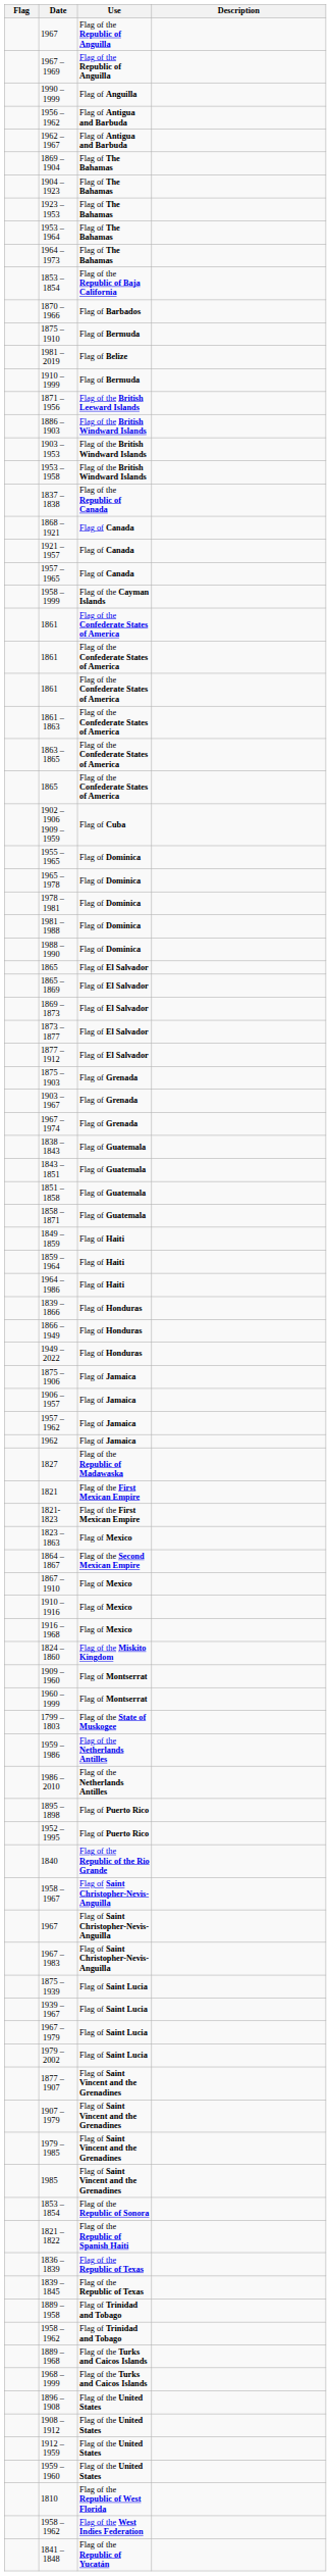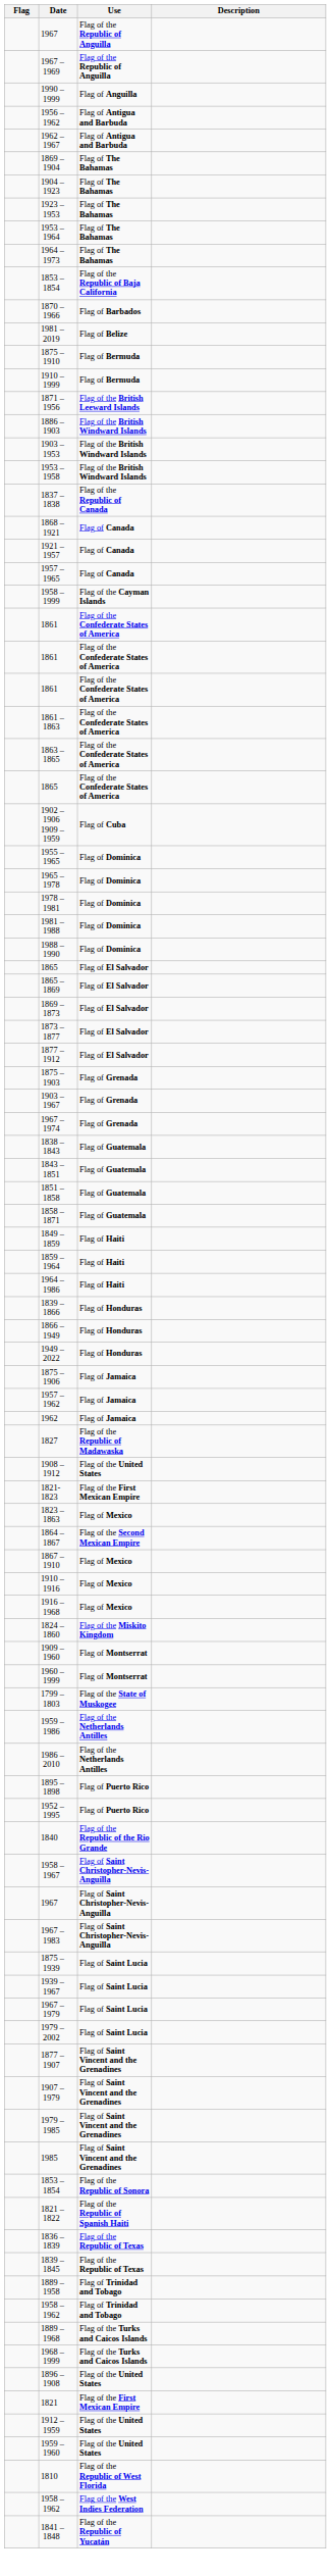rows swapped: 1981 – 2019 <-> 1875 – 1910
- row: 1906 – 1957 | Flag of Jamaica
rows swapped: 1821 <-> 1908 – 1912
